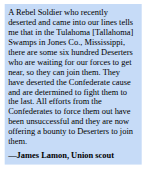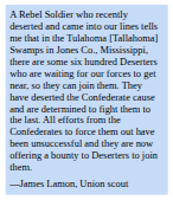row 2 | column 1: bold -> normal
